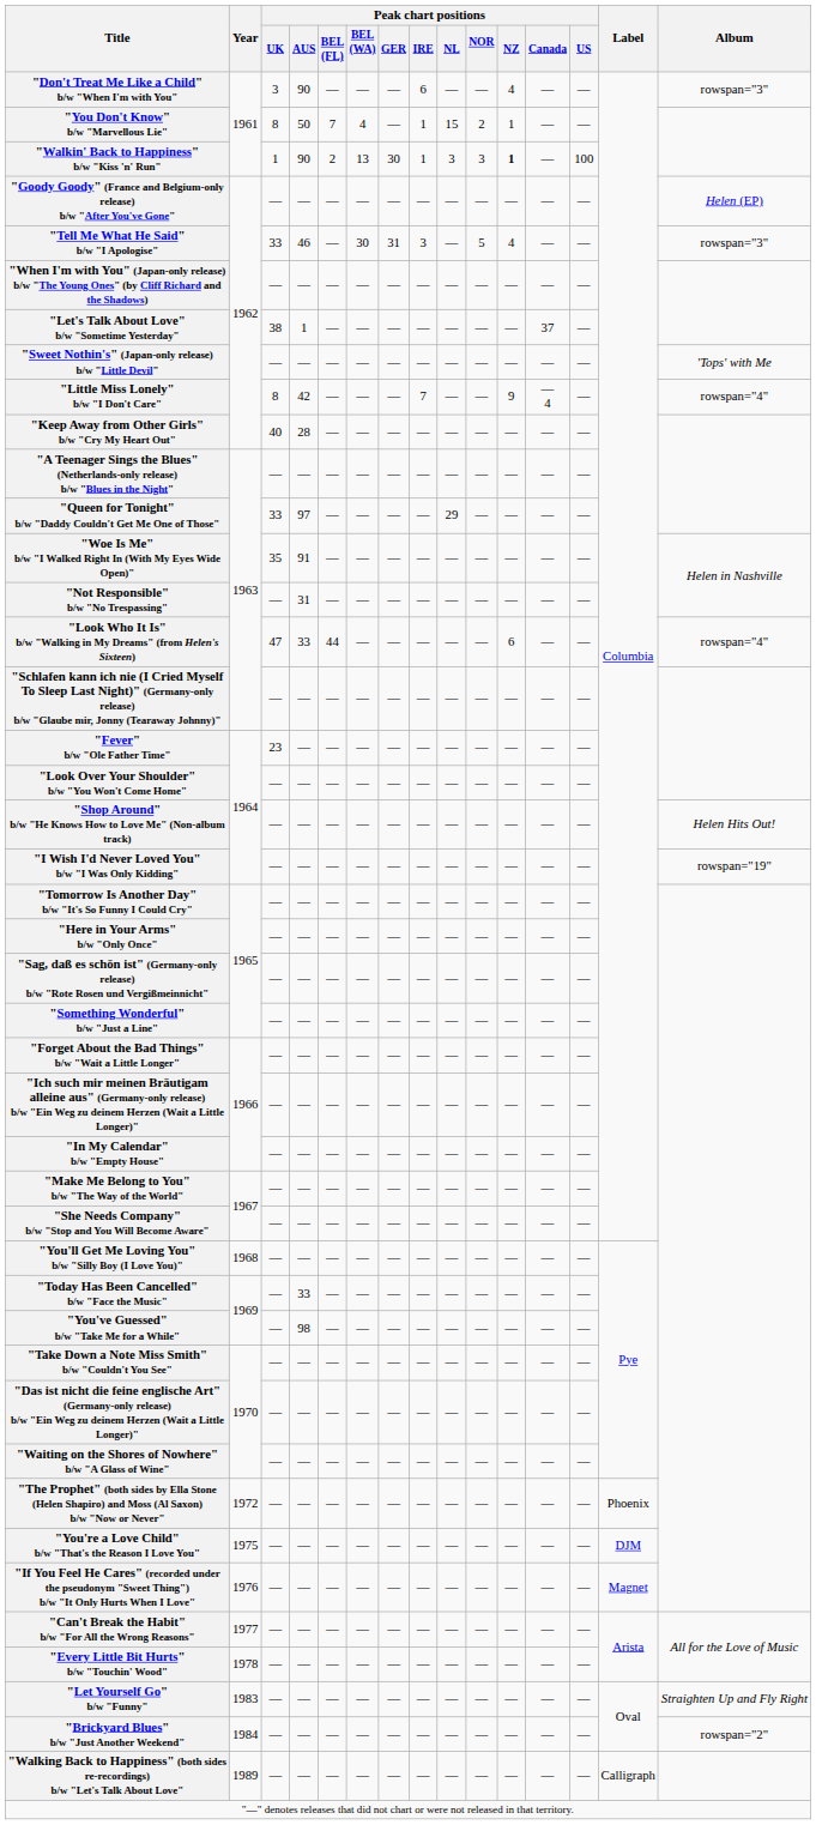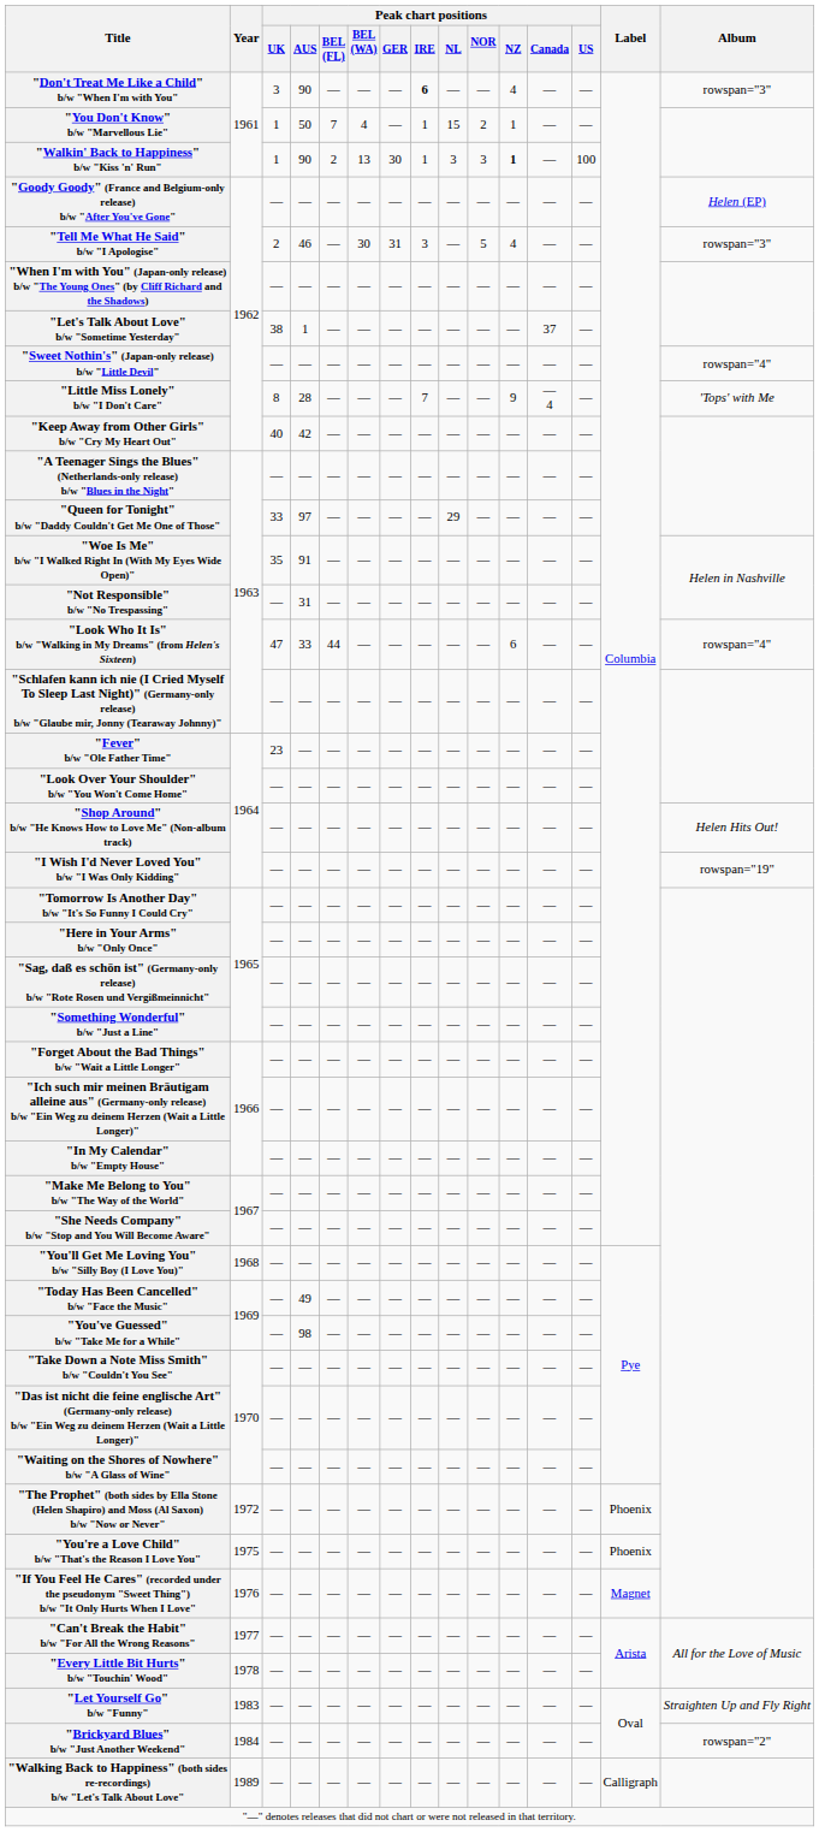"Don't Treat Me Like a Child" b/w "When I'm with You" | Peak chart positions / IRE: normal -> bold
"You Don't Know" b/w "Marvellous Lie" | Peak chart positions / UK: 8 -> 1
"Tell Me What He Said" b/w "I Apologise" | Peak chart positions / UK: 33 -> 2
"Sweet Nothin's" (Japan-only release) b/w "Little Devil" | Album: 'Tops' with Me -> rowspan="4"
"Little Miss Lonely" b/w "I Don't Care" | Peak chart positions / AUS: 42 -> 28
"Little Miss Lonely" b/w "I Don't Care" | Album: rowspan="4" -> 'Tops' with Me
"Keep Away from Other Girls" b/w "Cry My Heart Out" | Peak chart positions / AUS: 28 -> 42
"Today Has Been Cancelled" b/w "Face the Music" | Peak chart positions / AUS: 33 -> 49
"You're a Love Child" b/w "That's the Reason I Love You" | Label: DJM -> Phoenix
